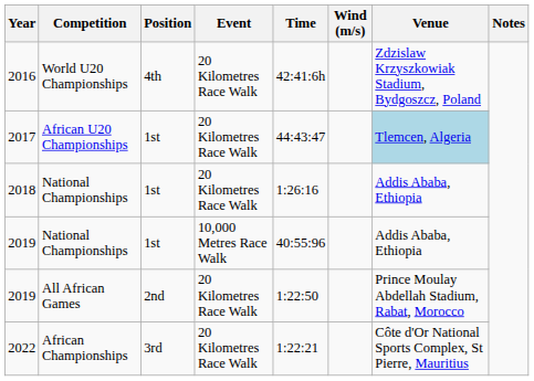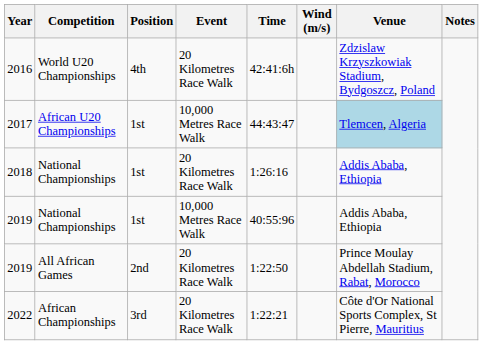2017 | Event: 20 Kilometres Race Walk -> 10,000 Metres Race Walk
